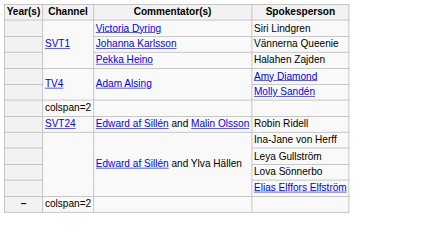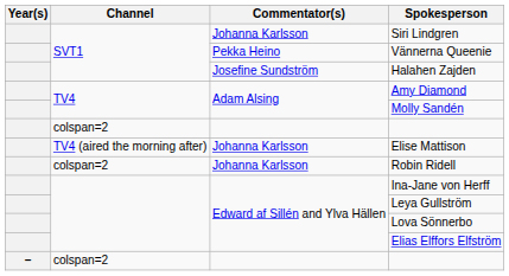Siri Lindgren | Commentator(s): Victoria Dyring -> Johanna Karlsson
Vännerna Queenie | Commentator(s): Johanna Karlsson -> Pekka Heino
Halahen Zajden | Commentator(s): Pekka Heino -> Josefine Sundström
+ row: TV4 (aired the morning after) | Johanna Karlsson | Elise Mattison
Robin Ridell | Channel: SVT24 -> colspan=2
Robin Ridell | Commentator(s): Edward af Sillén and Malin Olsson -> Johanna Karlsson
